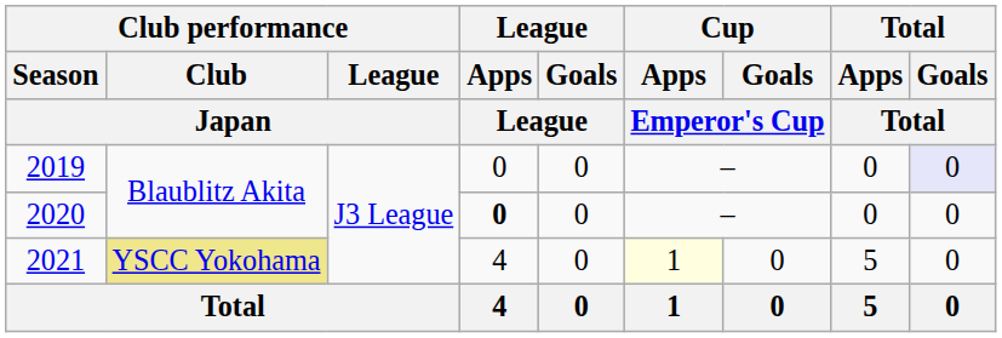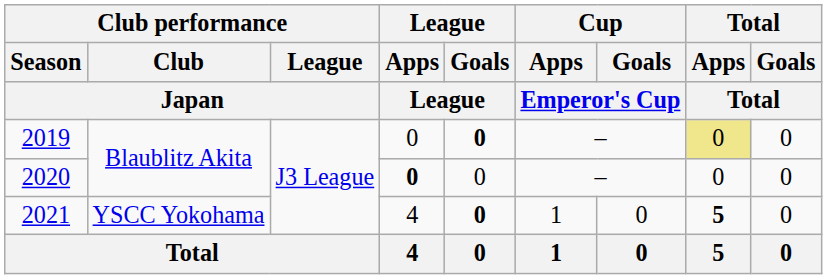2019 | League / Goals / League: normal -> bold
2019 | Total / Apps / Total: no background -> khaki background
2019 | Total / Goals / Total: lavender background -> no background
2021 | Club performance / Club / Japan: khaki background -> no background
2021 | League / Goals / League: normal -> bold
2021 | Cup / Apps / Emperor's Cup: lightyellow background -> no background
2021 | Total / Apps / Total: normal -> bold
